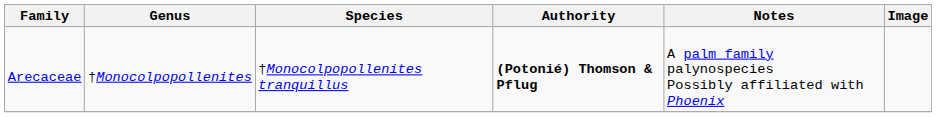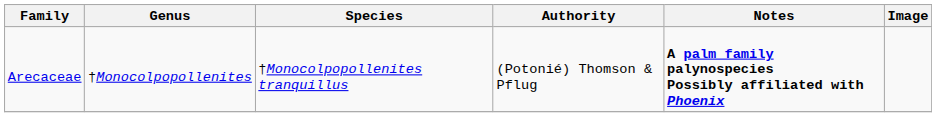Arecaceae | Authority: bold -> normal
Arecaceae | Notes: normal -> bold
